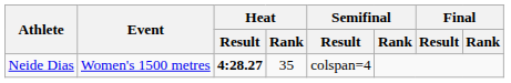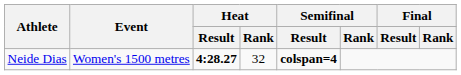Neide Dias | Heat / Rank: 35 -> 32
Neide Dias | Semifinal / Result: normal -> bold
